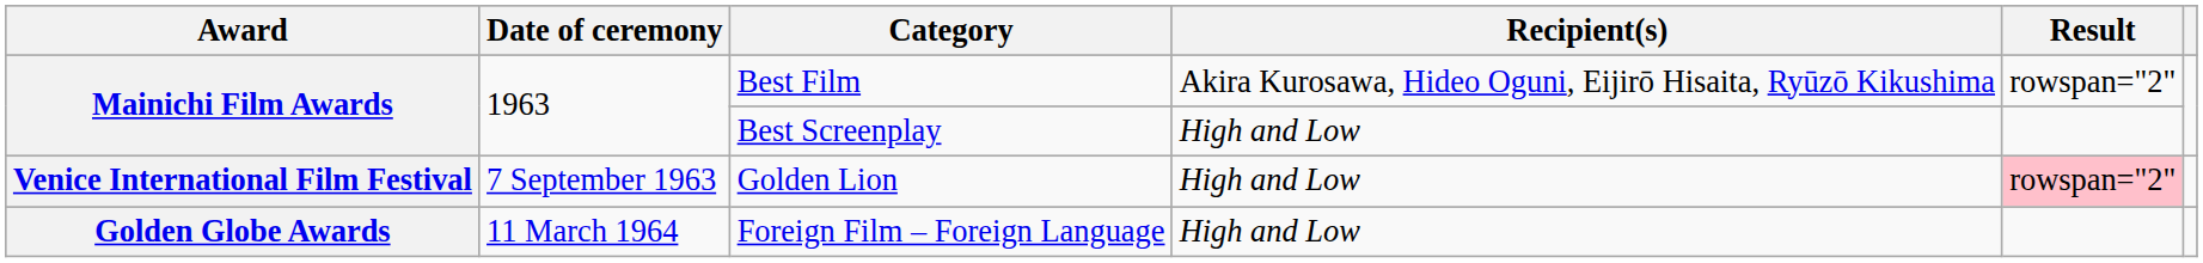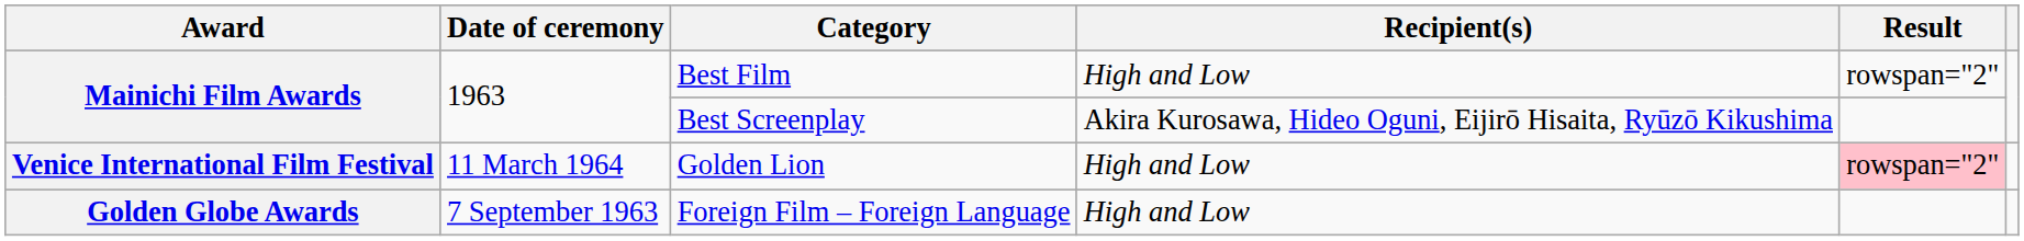Best Film | Recipient(s): Akira Kurosawa, Hideo Oguni, Eijirō Hisaita, Ryūzō Kikushima -> High and Low
Best Screenplay | Recipient(s): High and Low -> Akira Kurosawa, Hideo Oguni, Eijirō Hisaita, Ryūzō Kikushima
Golden Lion | Date of ceremony: 7 September 1963 -> 11 March 1964
Foreign Film – Foreign Language | Date of ceremony: 11 March 1964 -> 7 September 1963
